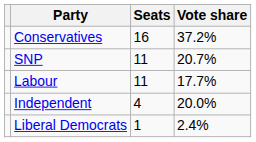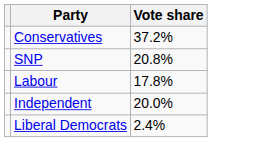- column: Seats | 16 | 11 | 11 | 4 | 1
SNP | Vote share: 20.7% -> 20.8%
Labour | Vote share: 17.7% -> 17.8%
